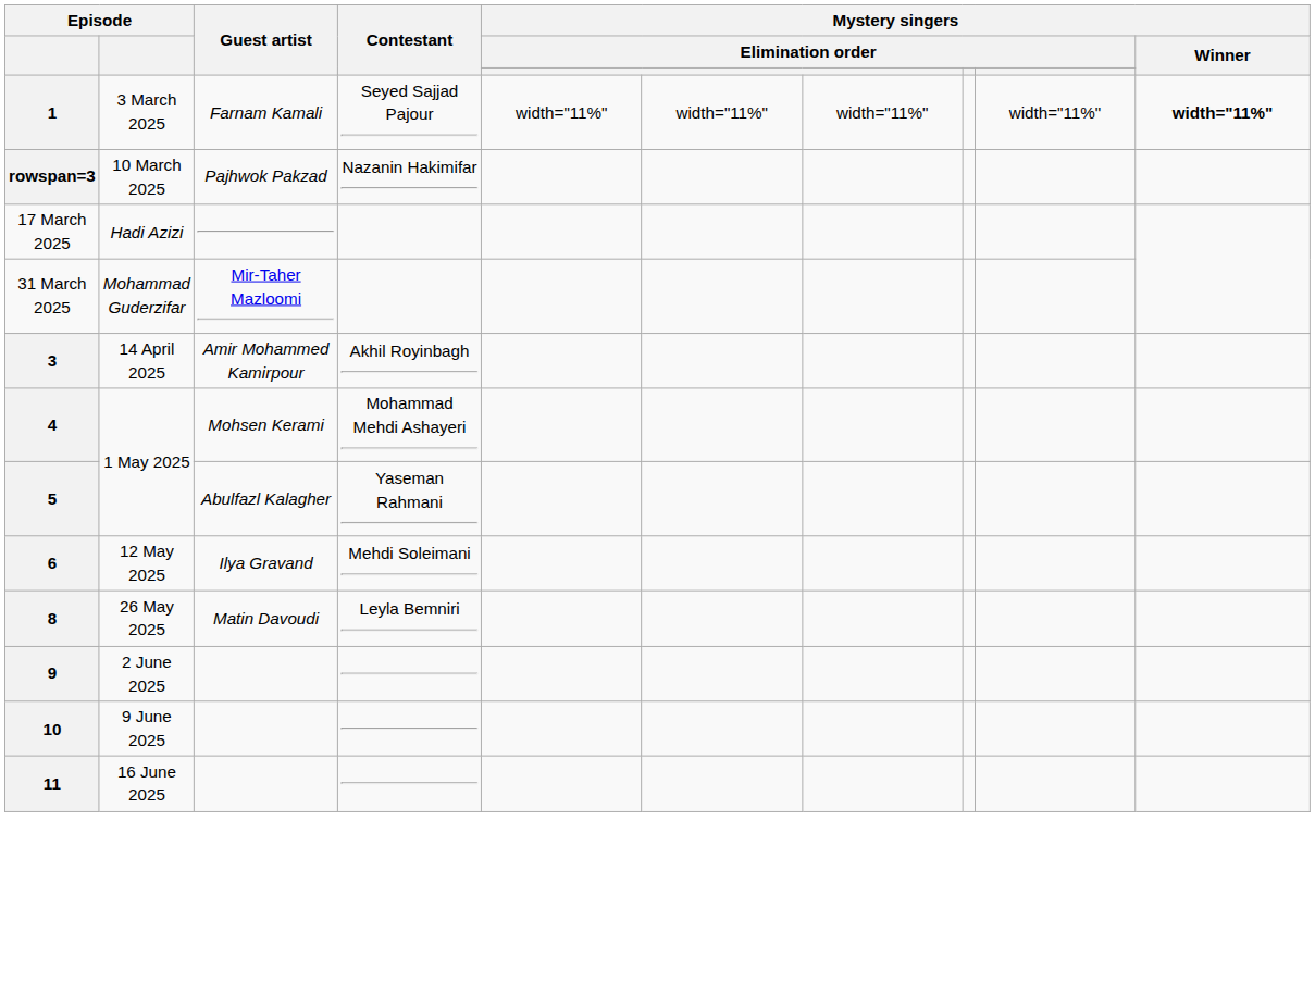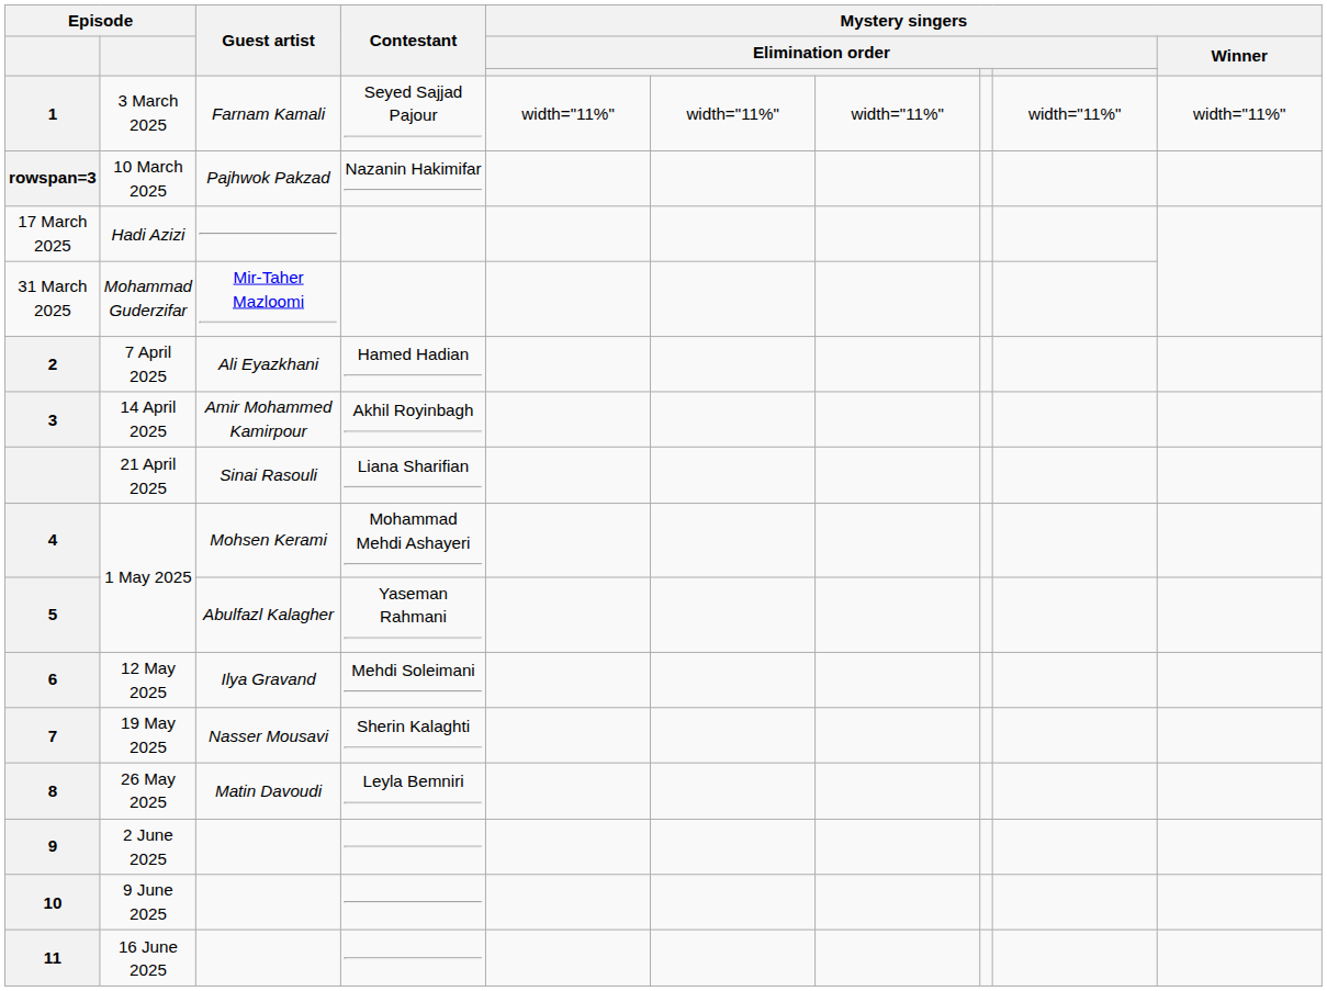3 March 2025 | Mystery singers / Winner: bold -> normal
+ row: 2 | 7 April 2025 | Ali Eyazkhani | Hamed Hadian
+ row: 21 April 2025 | Sinai Rasouli | Liana Sharifian
+ row: 7 | 19 May 2025 | Nasser Mousavi | Sherin Kalaghti
